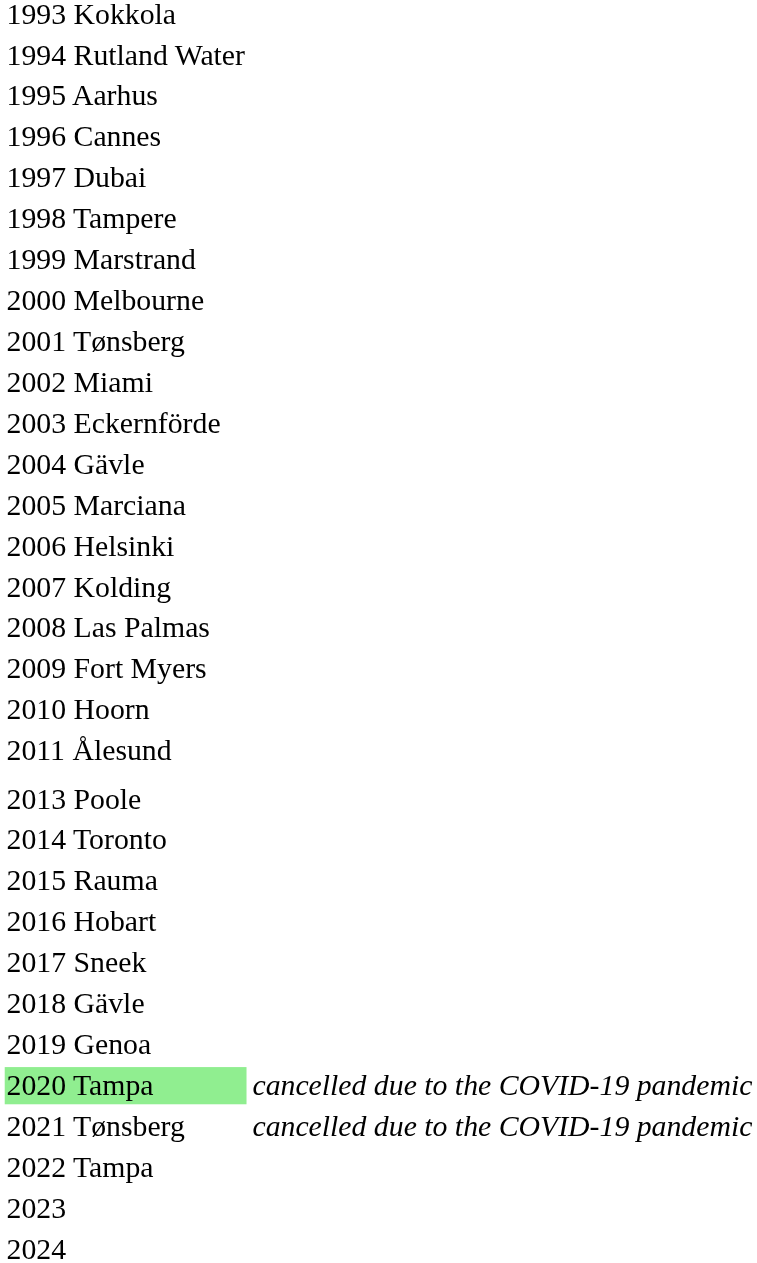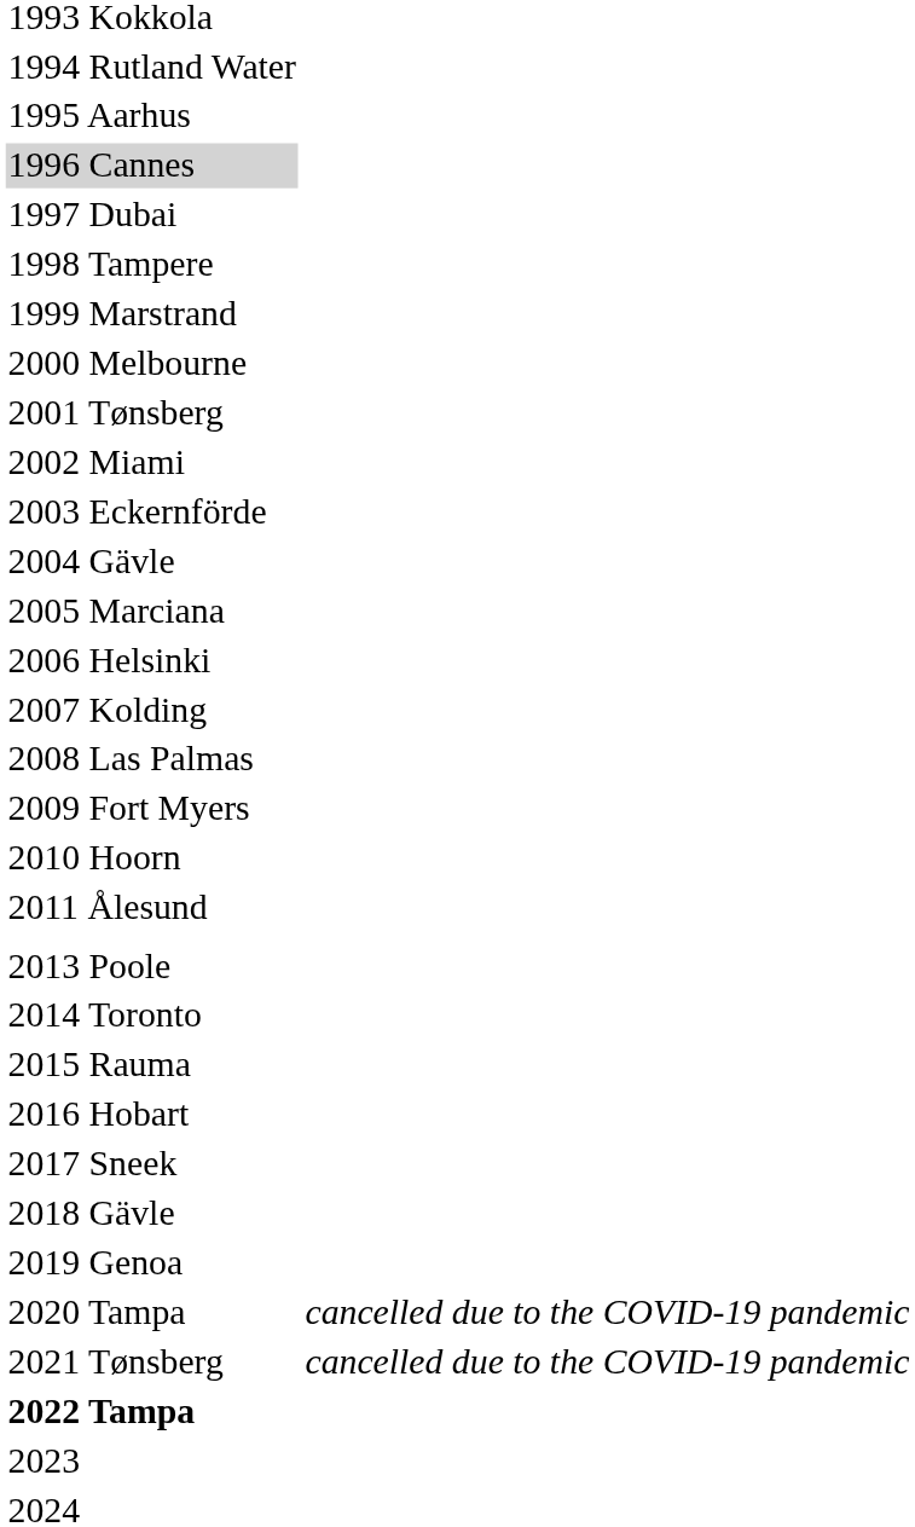1996 Cannes | column 1: no background -> lightgrey background
2020 Tampa | column 1: lightgreen background -> no background
2022 Tampa | column 1: normal -> bold
